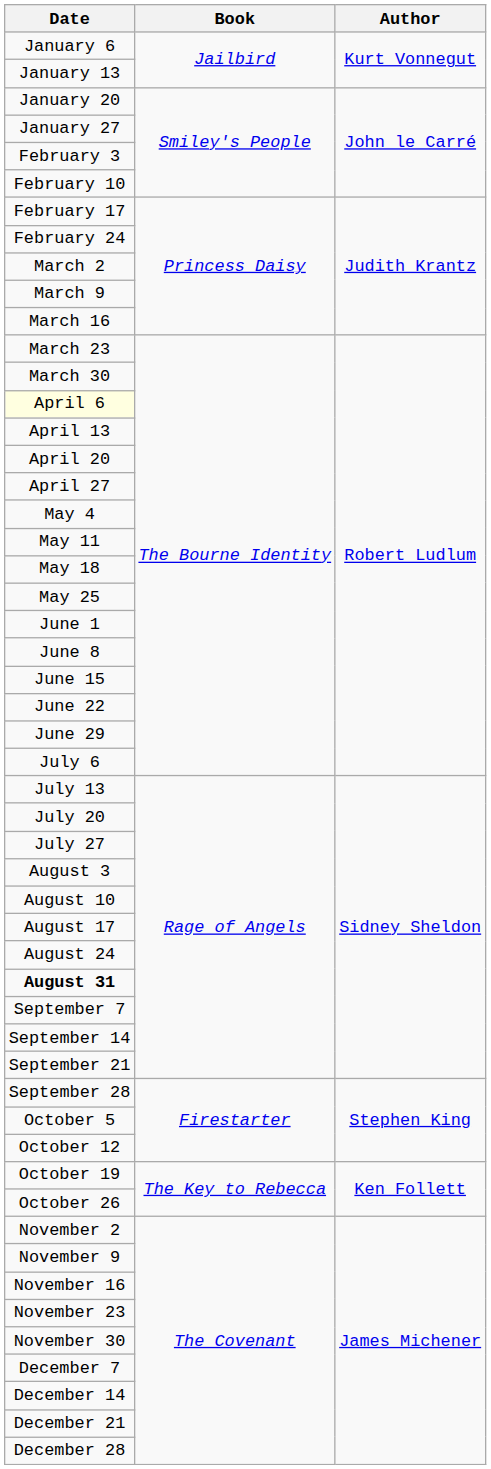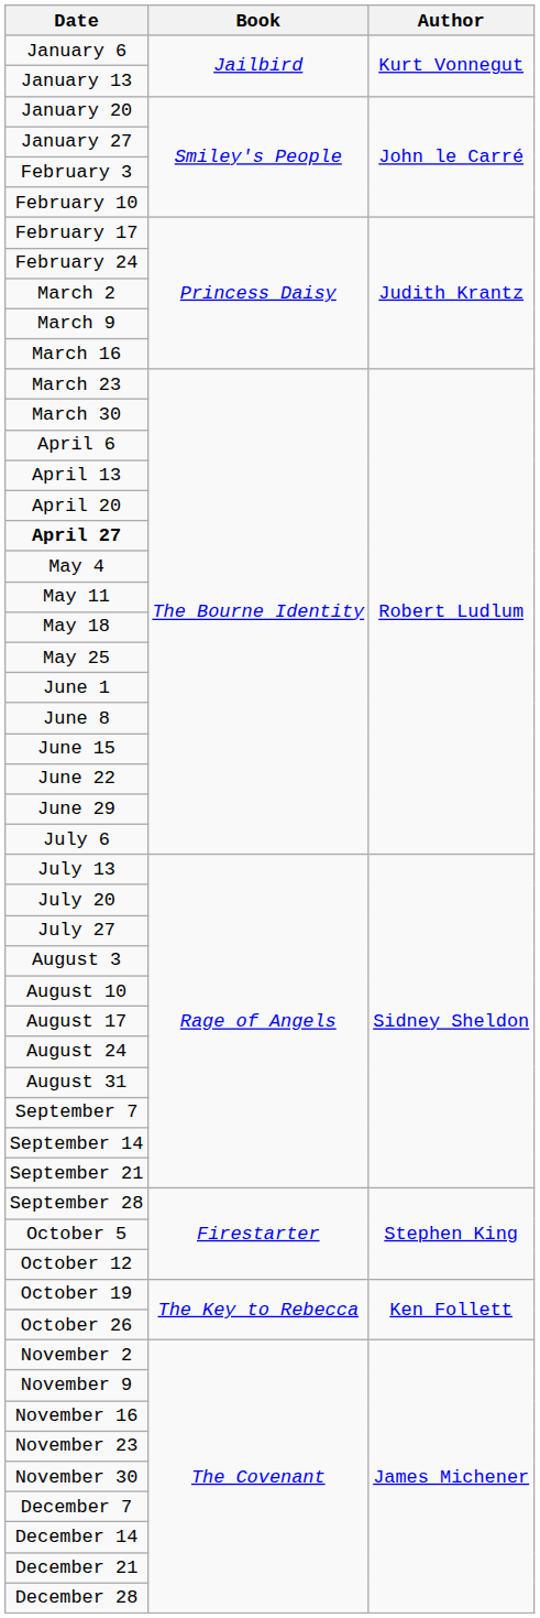April 6 | Date: lightyellow background -> no background
April 27 | Date: normal -> bold
August 31 | Date: bold -> normal
